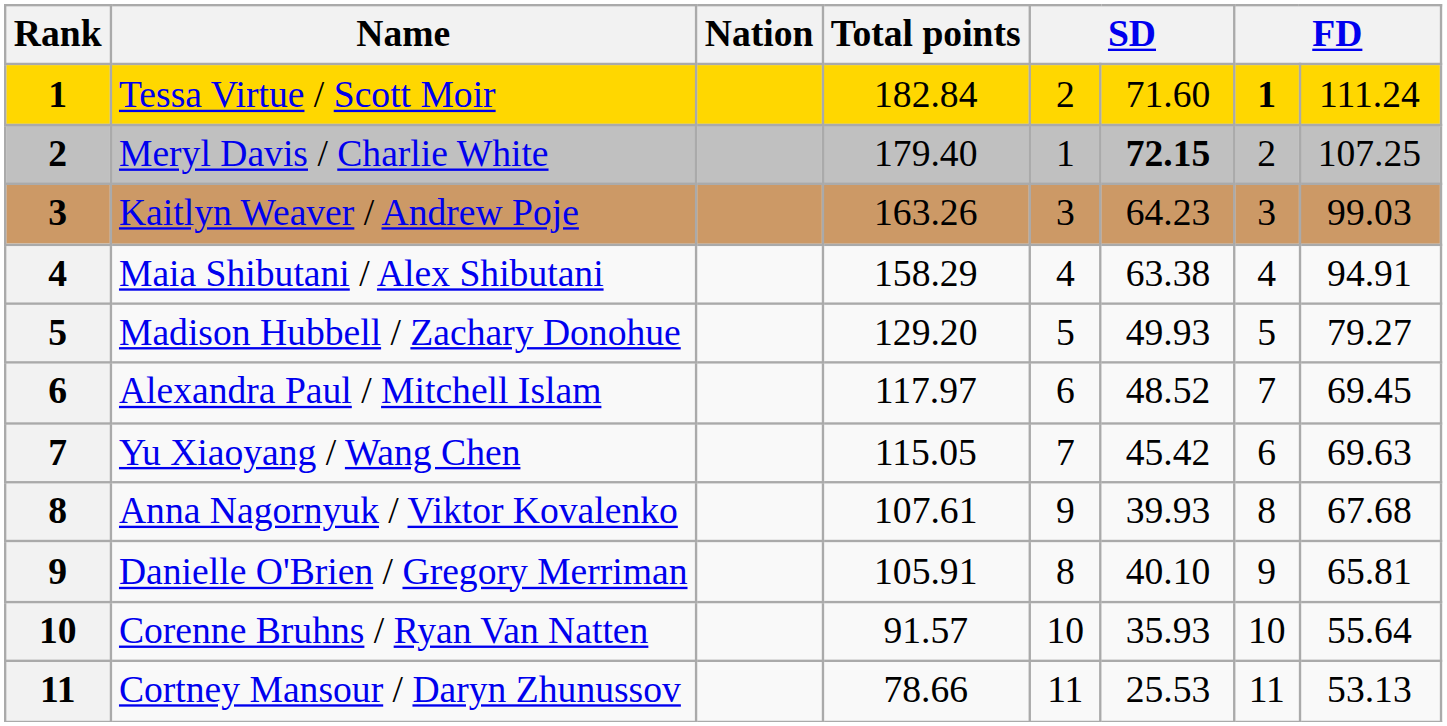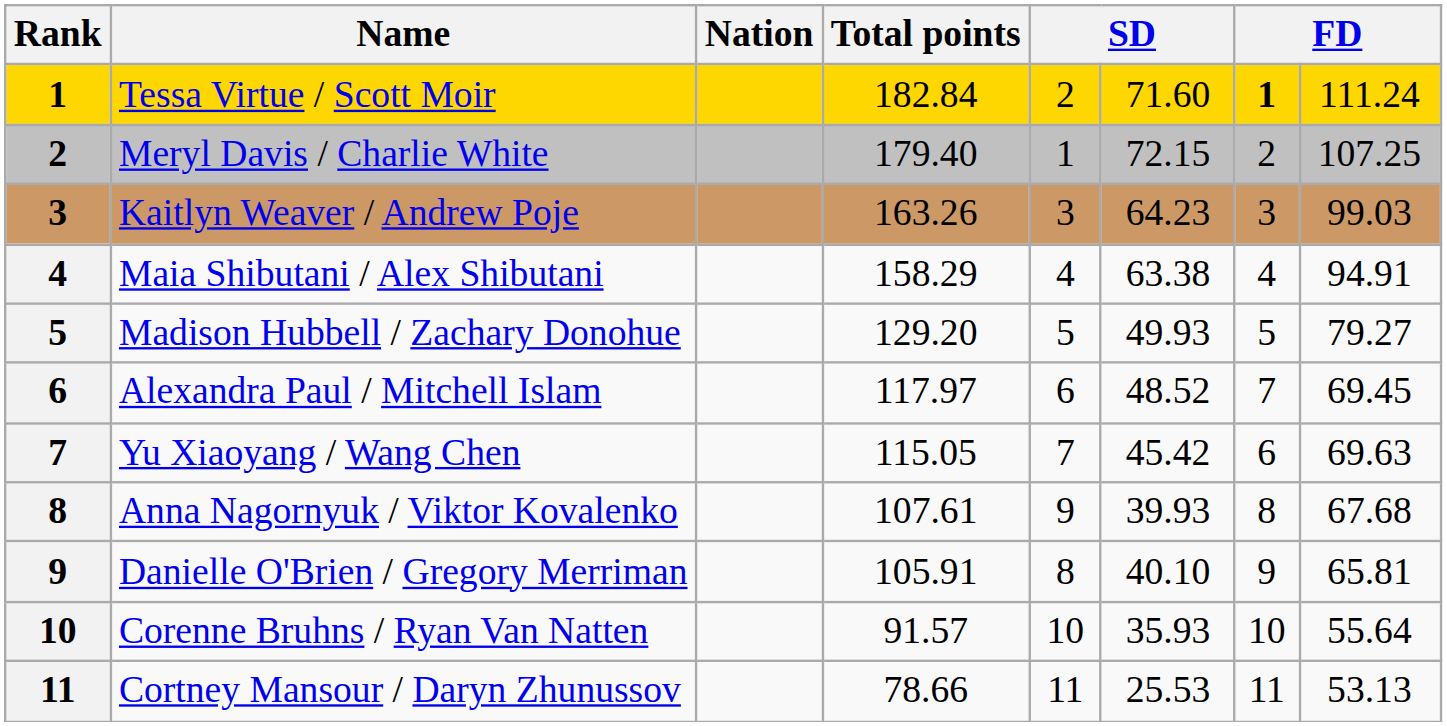Meryl Davis / Charlie White | column 6: bold -> normal
